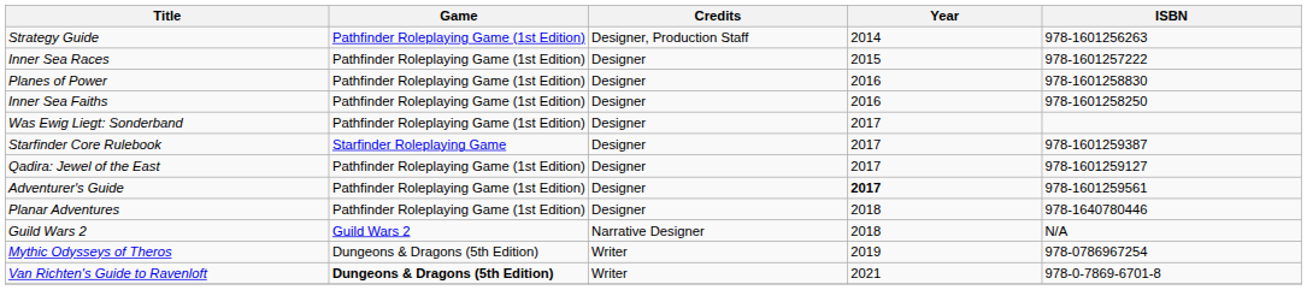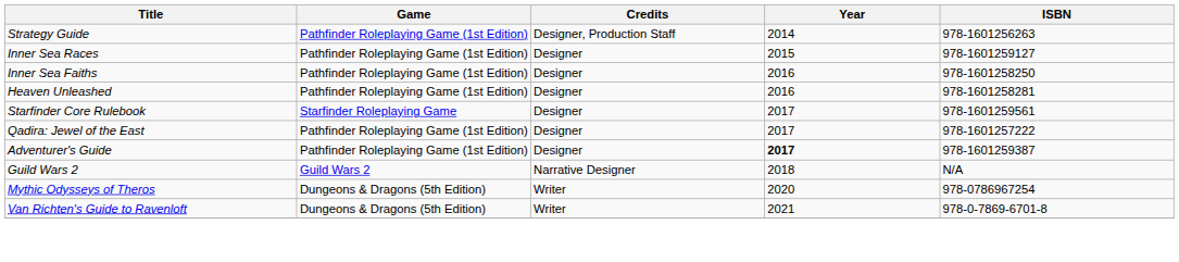Inner Sea Races | ISBN: 978-1601257222 -> 978-1601259127
- row: Planes of Power | Pathfinder Roleplaying Game (1st Edition) | Designer | 2016 | 978-1601258830
+ row: Heaven Unleashed | Pathfinder Roleplaying Game (1st Edition) | Designer | 2016 | 978-1601258281
- row: Was Ewig Liegt: Sonderband | Pathfinder Roleplaying Game (1st Edition) | Designer | 2017
Starfinder Core Rulebook | ISBN: 978-1601259387 -> 978-1601259561
Qadira: Jewel of the East | ISBN: 978-1601259127 -> 978-1601257222
Adventurer's Guide | ISBN: 978-1601259561 -> 978-1601259387
- row: Planar Adventures | Pathfinder Roleplaying Game (1st Edition) | Designer | 2018 | 978-1640780446
Mythic Odysseys of Theros | Year: 2019 -> 2020
Van Richten's Guide to Ravenloft | Game: bold -> normal
